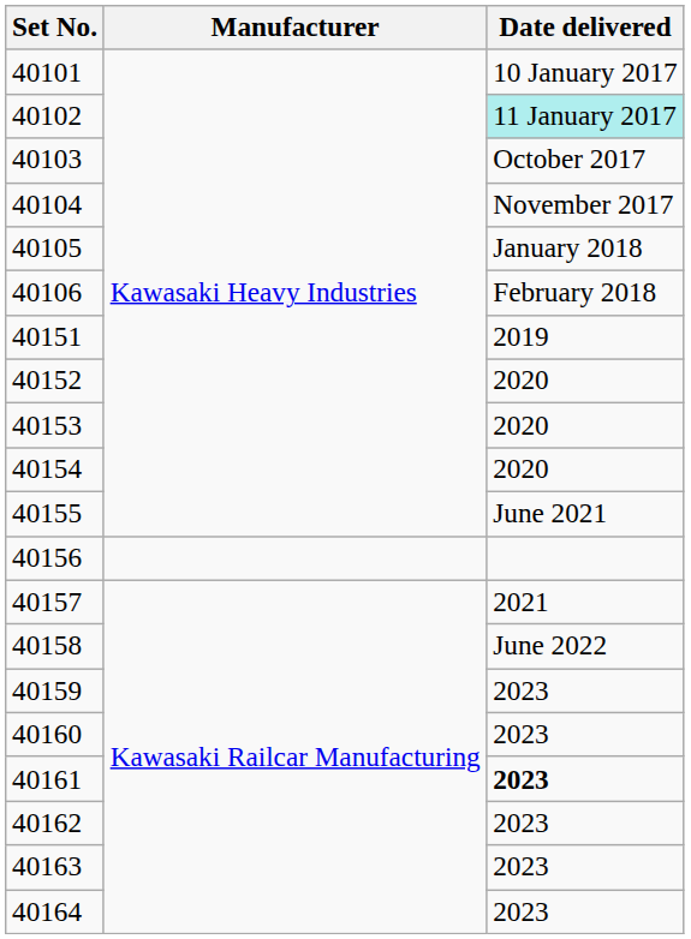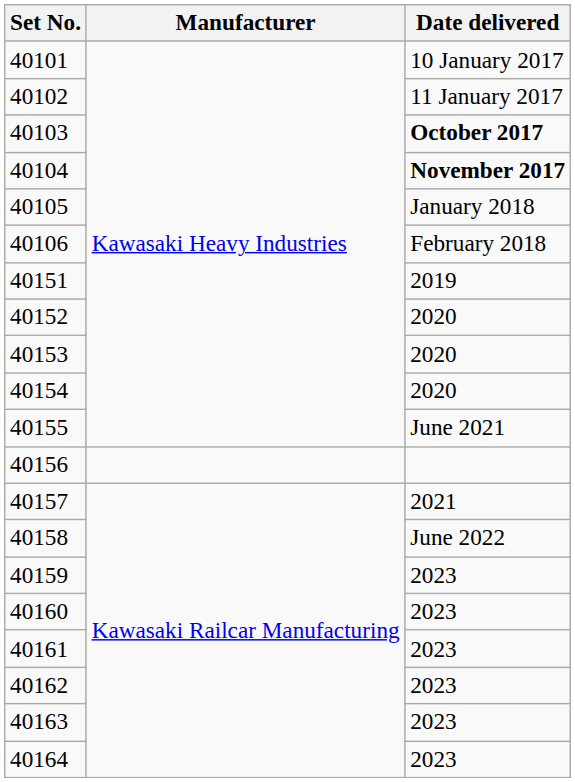40102 | Date delivered: paleturquoise background -> no background
40103 | Date delivered: normal -> bold
40104 | Date delivered: normal -> bold
40161 | Date delivered: bold -> normal
